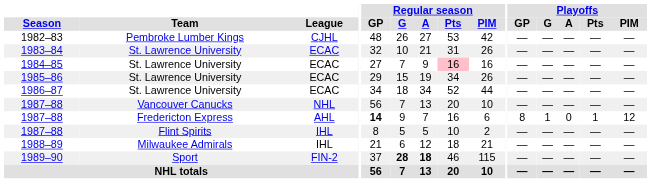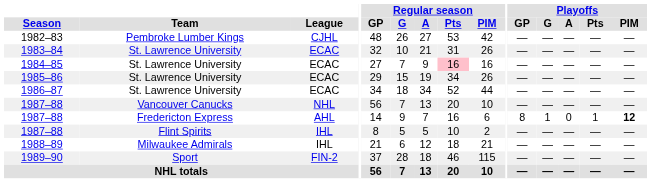1987–88 / Fredericton Express | Regular season / GP: bold -> normal
1987–88 / Fredericton Express | Playoffs / PIM: normal -> bold
1989–90 | Regular season / G: bold -> normal
1989–90 | Regular season / A: bold -> normal
